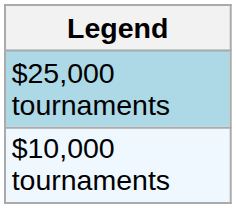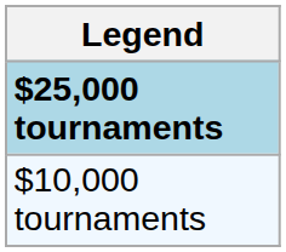row 2 | column 1: normal -> bold
